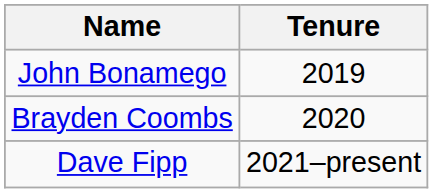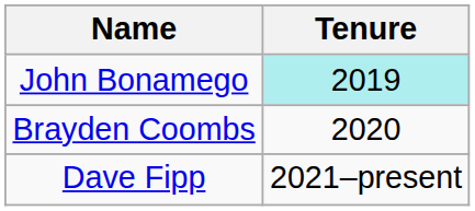John Bonamego | Tenure: no background -> paleturquoise background
